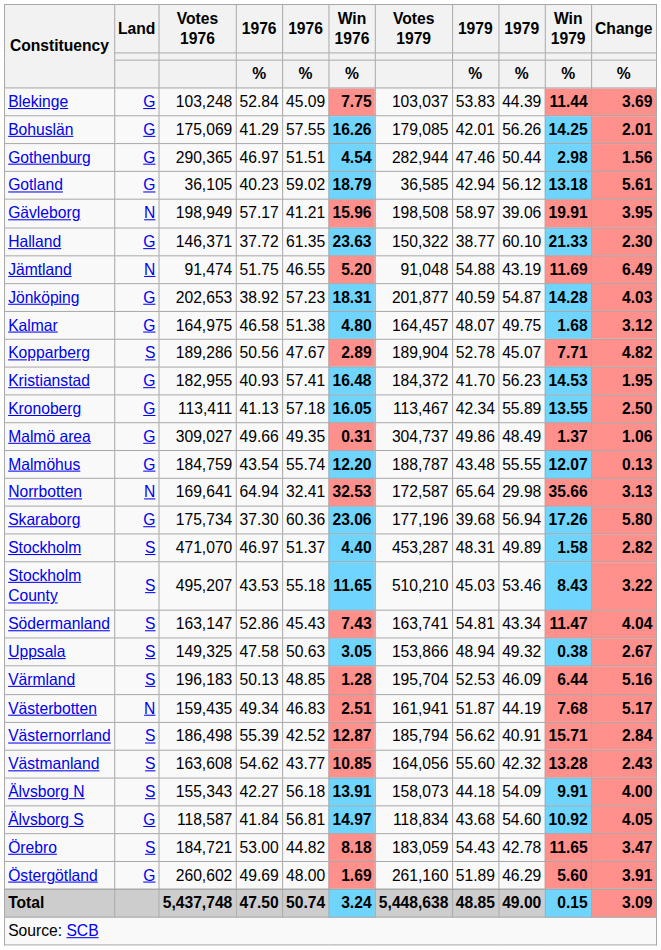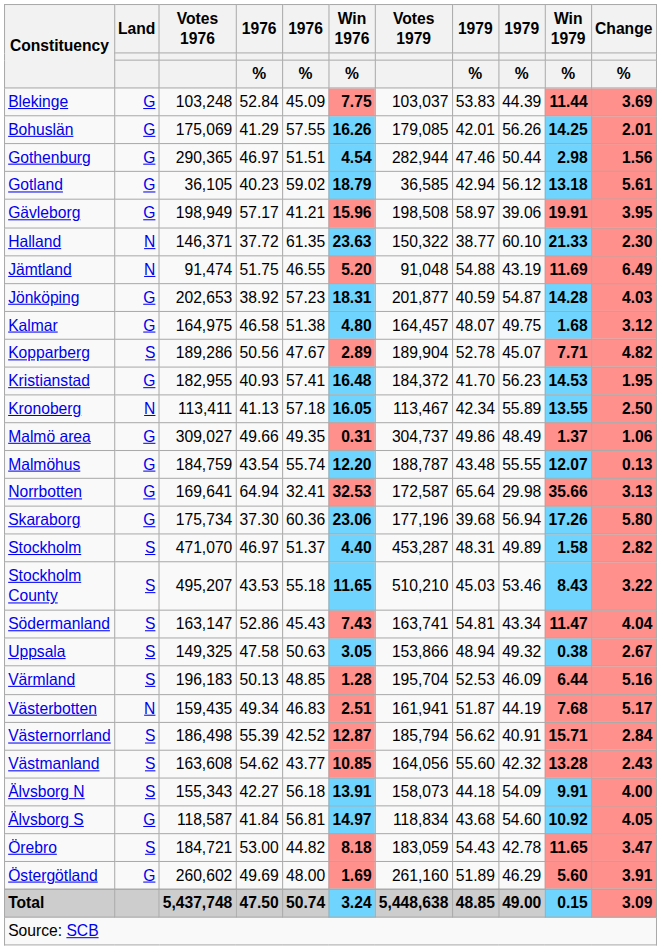Gävleborg | Land: N -> G
Halland | Land: G -> N
Kronoberg | Land: G -> N
Norrbotten | Land: N -> G
